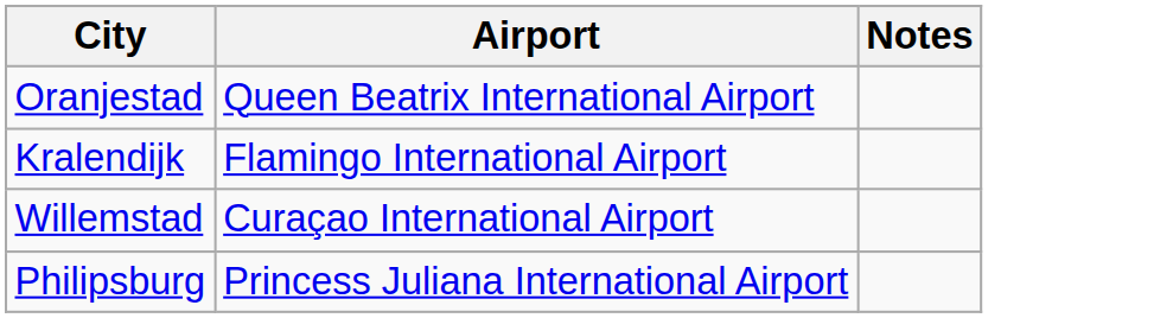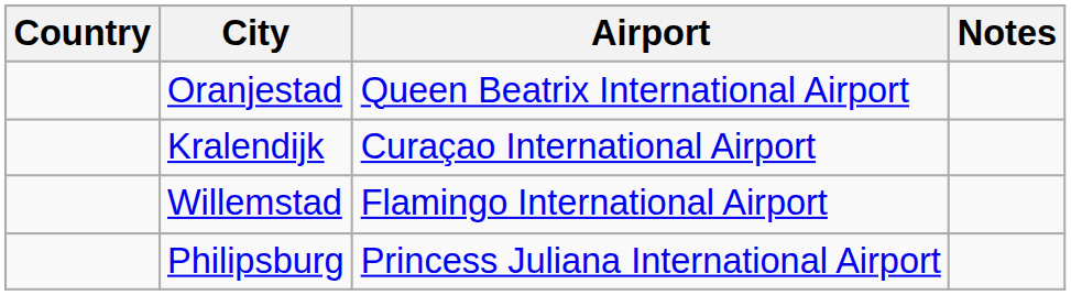+ column: Country
Kralendijk | Airport: Flamingo International Airport -> Curaçao International Airport
Willemstad | Airport: Curaçao International Airport -> Flamingo International Airport
